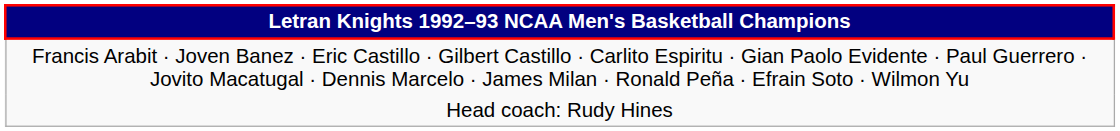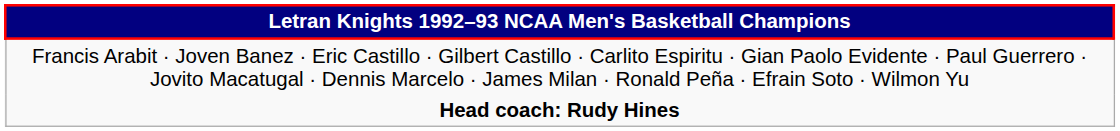row 3 | column 1: normal -> bold
